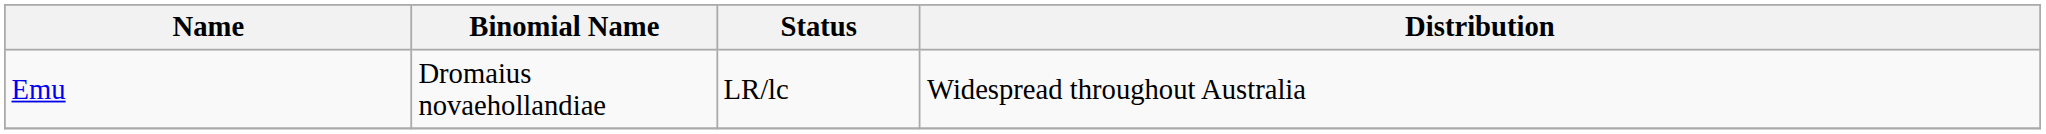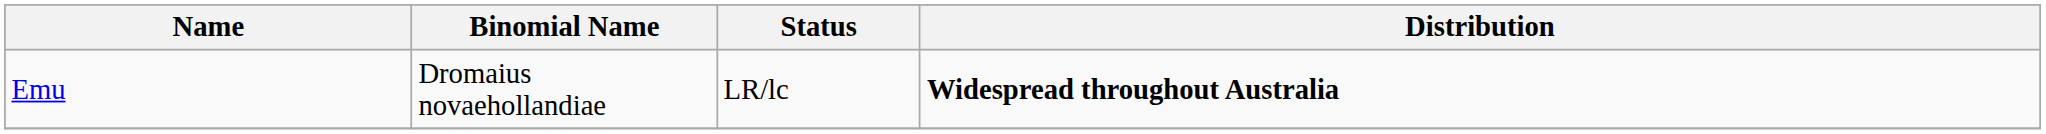Emu | Distribution: normal -> bold
